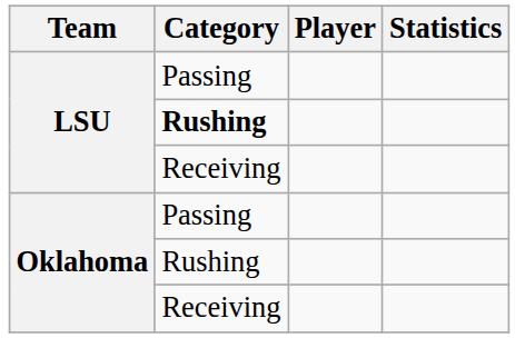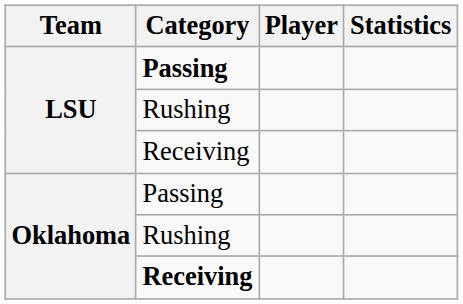LSU / Passing | Category: normal -> bold
LSU / Rushing | Category: bold -> normal
Oklahoma / Receiving | Category: normal -> bold
